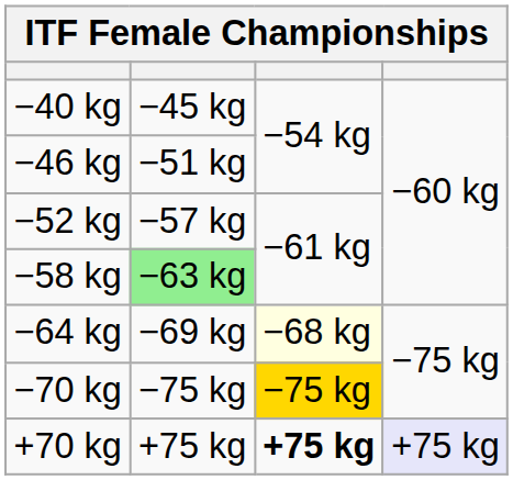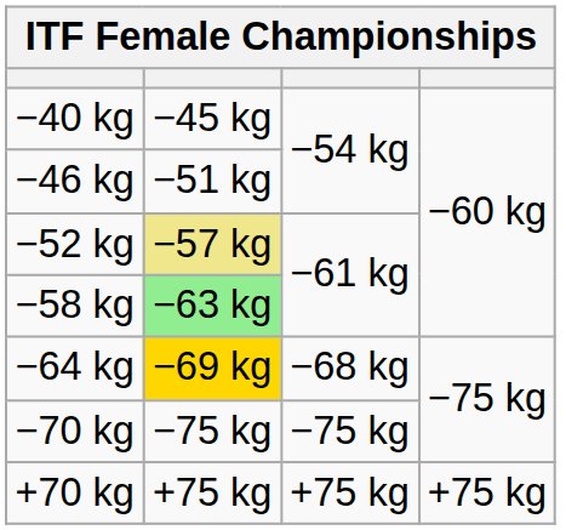−52 kg | column 2: no background -> khaki background
−64 kg | column 2: no background -> gold background
−64 kg | column 3: lightyellow background -> no background
−70 kg | column 3: gold background -> no background
+70 kg | column 3: bold -> normal
+70 kg | column 4: lavender background -> no background
